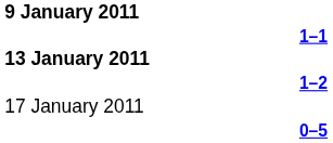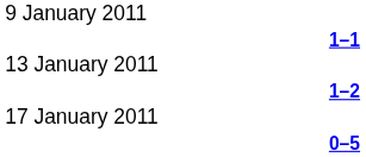9 January 2011 | column 1: bold -> normal
13 January 2011 | column 1: bold -> normal
